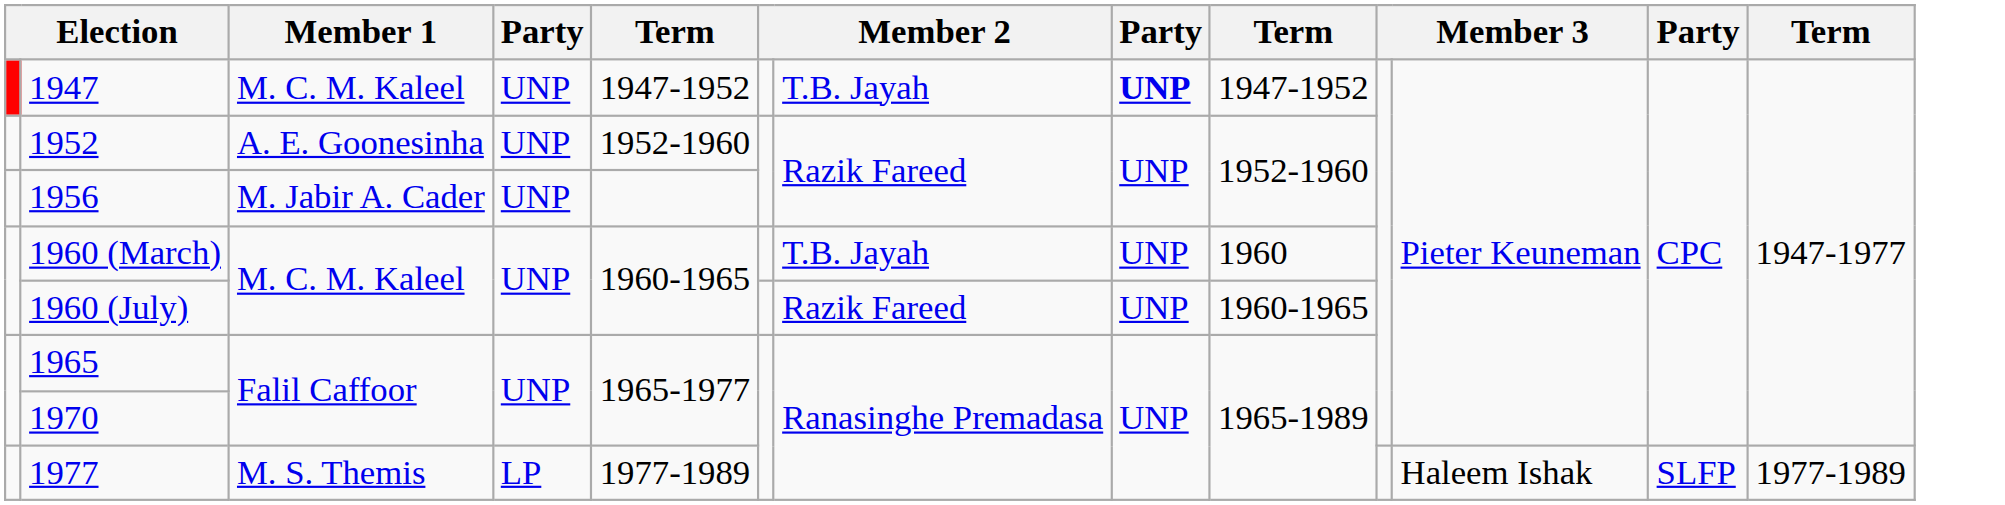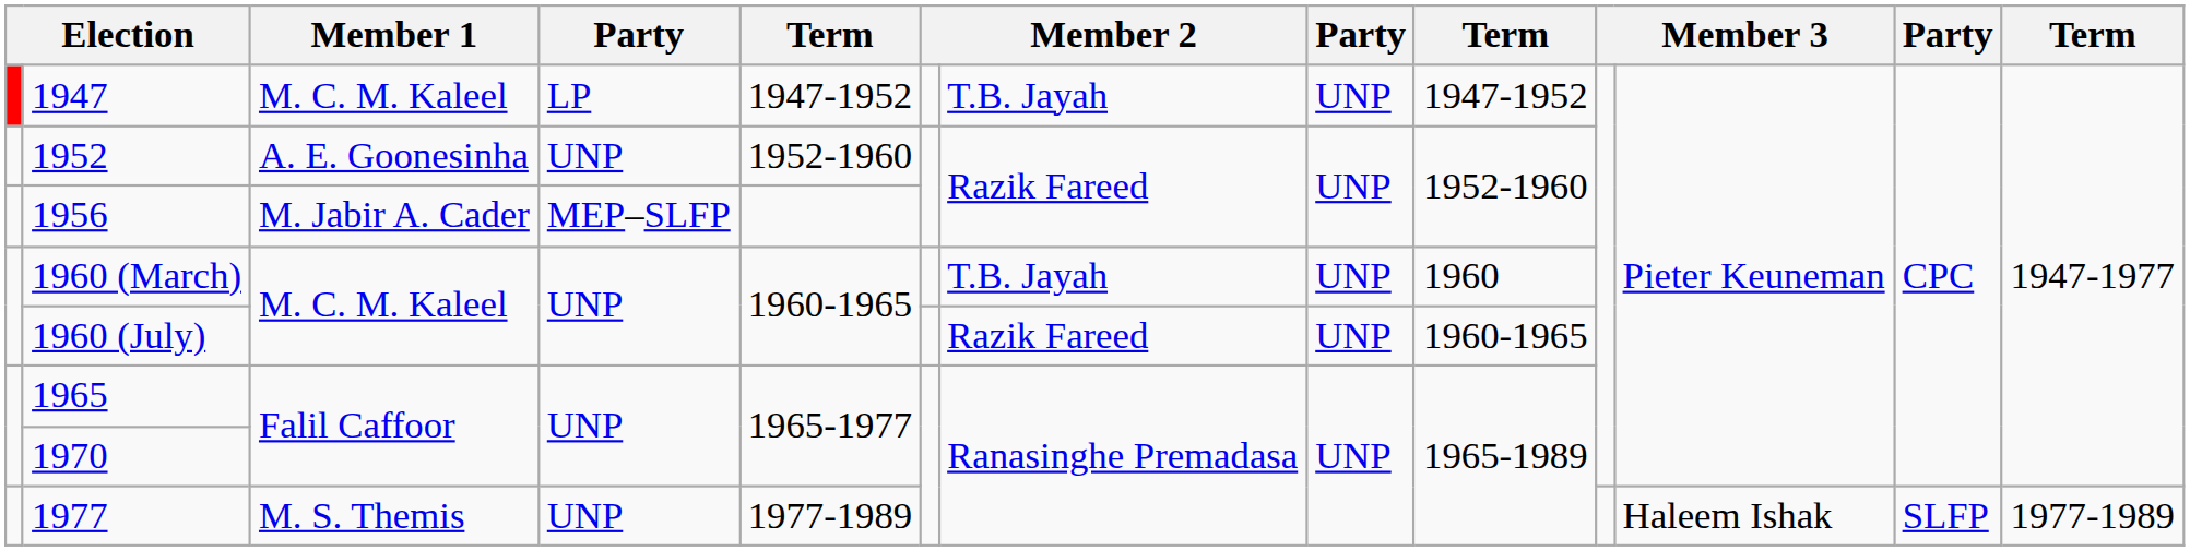1947 | column 4: UNP -> LP
1947 | column 8: bold -> normal
1956 | column 4: UNP -> MEP–SLFP
1977 | column 4: LP -> UNP
